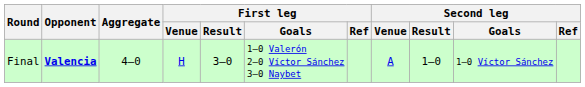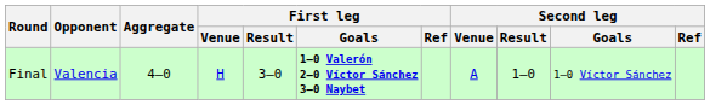Final | Opponent: bold -> normal
Final | First leg / Goals: normal -> bold
